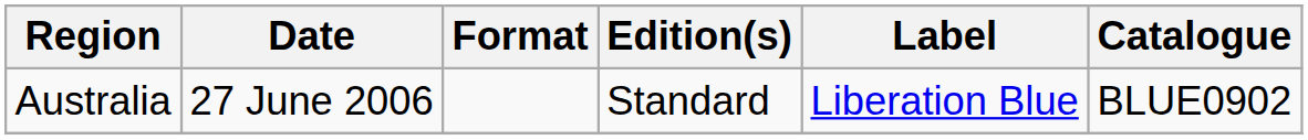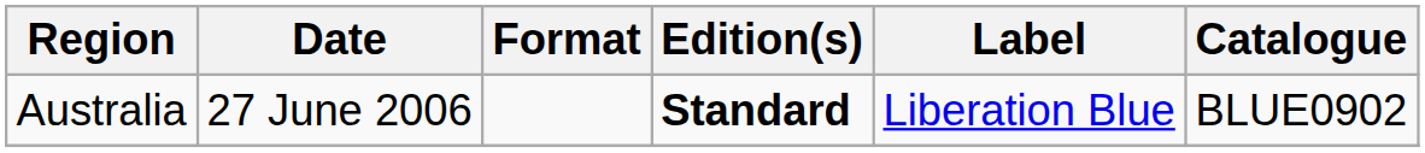Australia | Edition(s): normal -> bold
